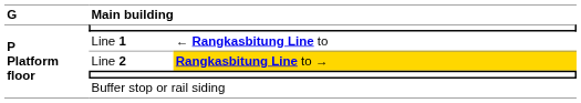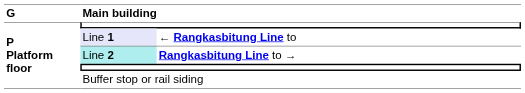Line 1 | column 2: no background -> lavender background
Line 2 | column 2: no background -> paleturquoise background
Line 2 | column 3: gold background -> no background
